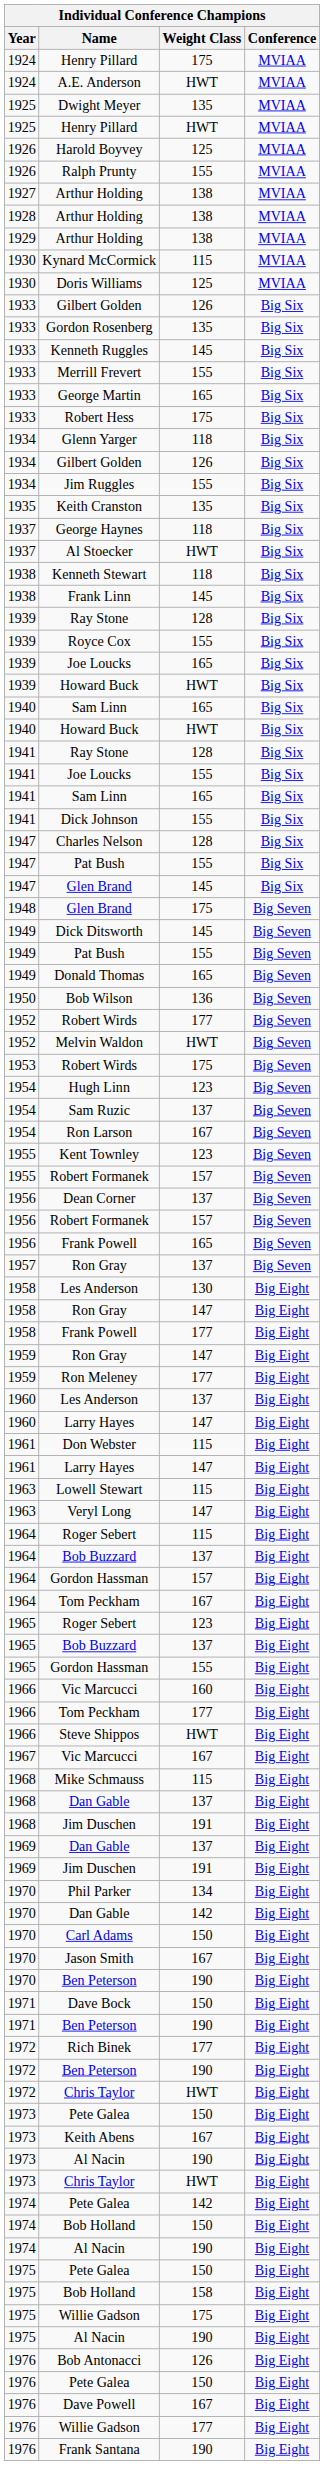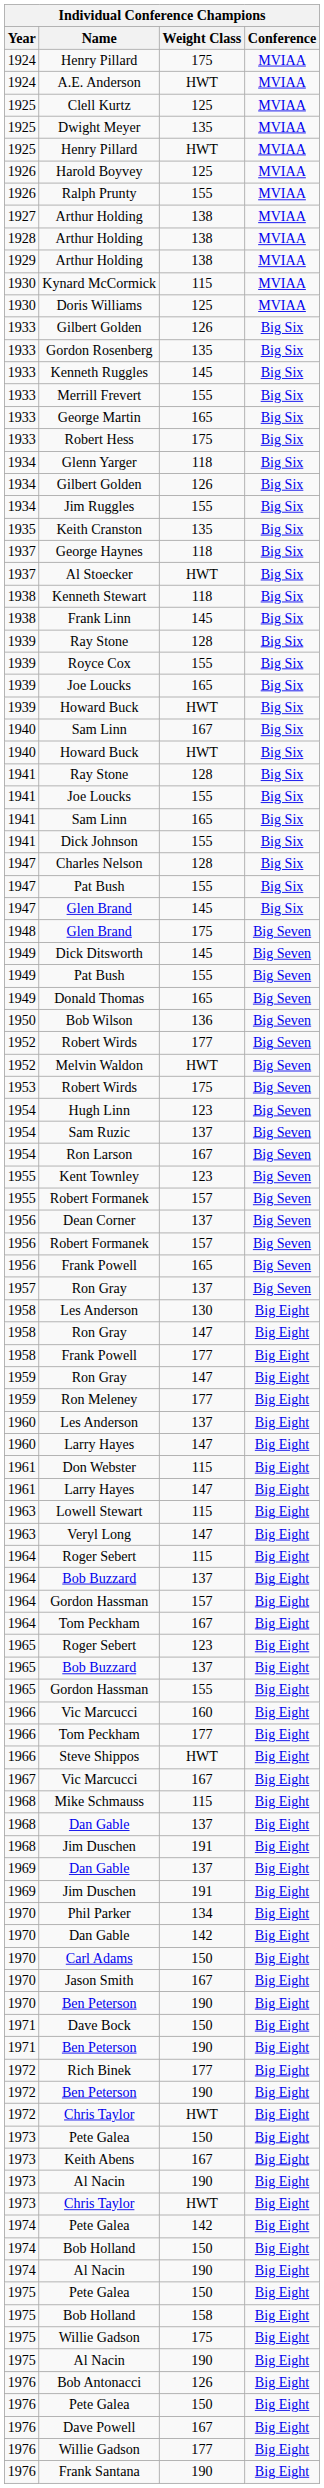+ row: 1925 | Clell Kurtz | 125 | MVIAA
1940 / Sam Linn | Weight Class: 165 -> 167
